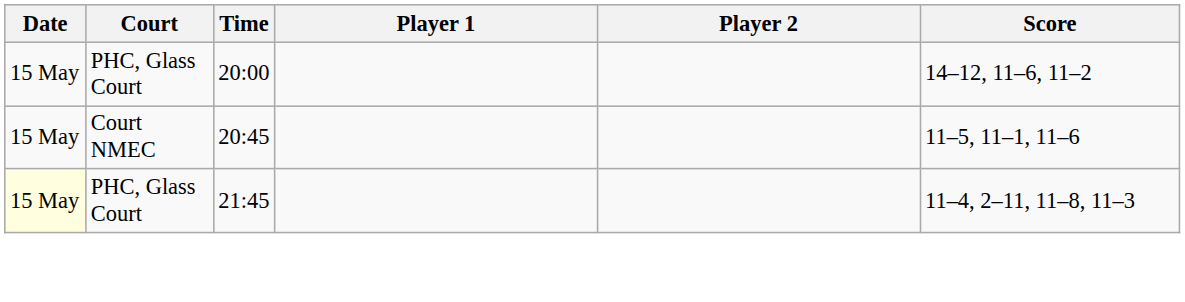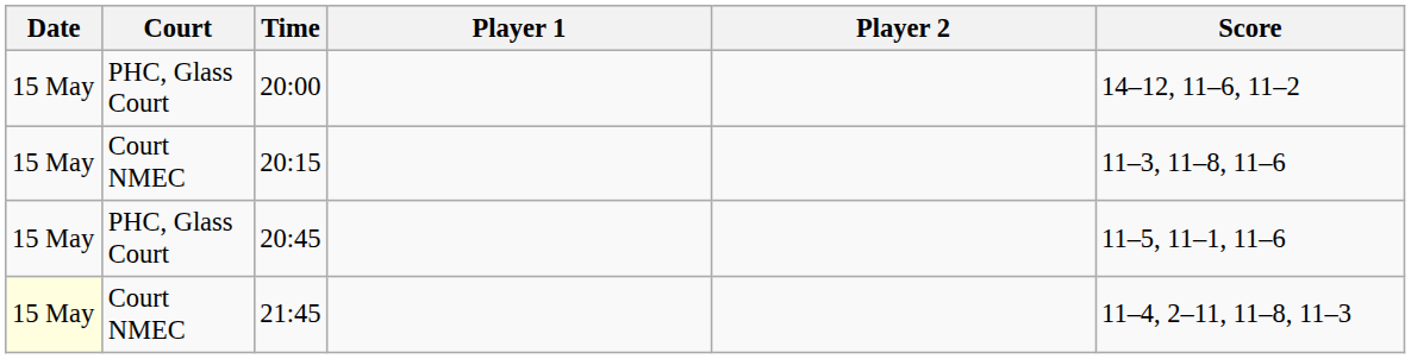+ row: 15 May | Court NMEC | 20:15 | 11–3, 11–8, 11–6
20:45 | Court: Court NMEC -> PHC, Glass Court
21:45 | Court: PHC, Glass Court -> Court NMEC
